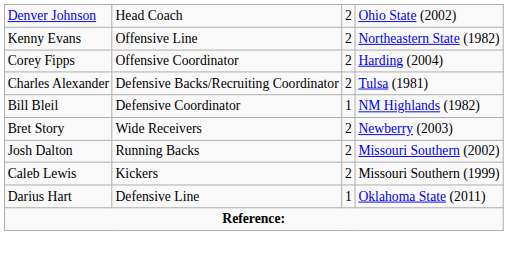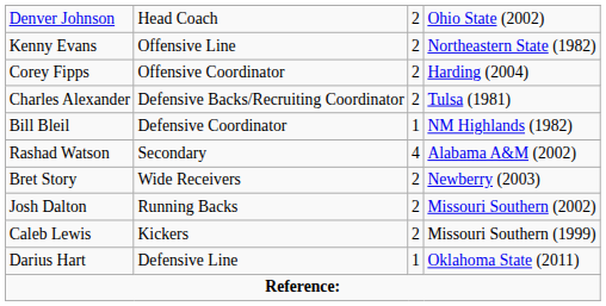+ row: Rashad Watson | Secondary | 4 | Alabama A&M (2002)
